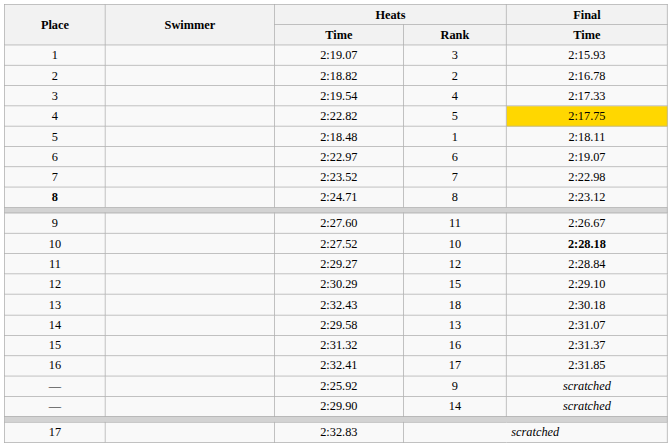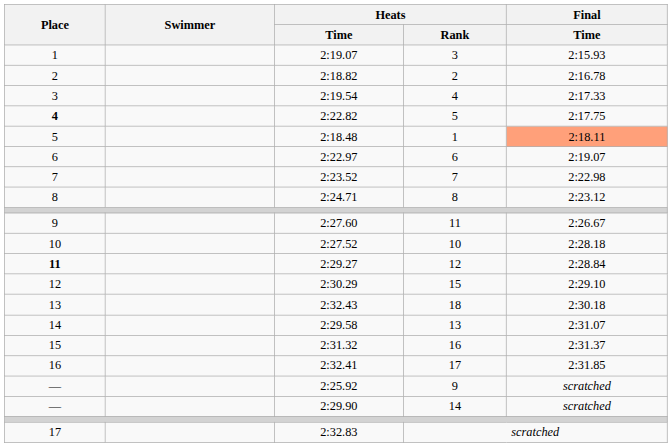2:22.82 | Place: normal -> bold
2:22.82 | Final / Time: gold background -> no background
2:18.48 | Final / Time: no background -> lightsalmon background
2:24.71 | Place: bold -> normal
2:27.52 | Final / Time: bold -> normal
2:29.27 | Place: normal -> bold
